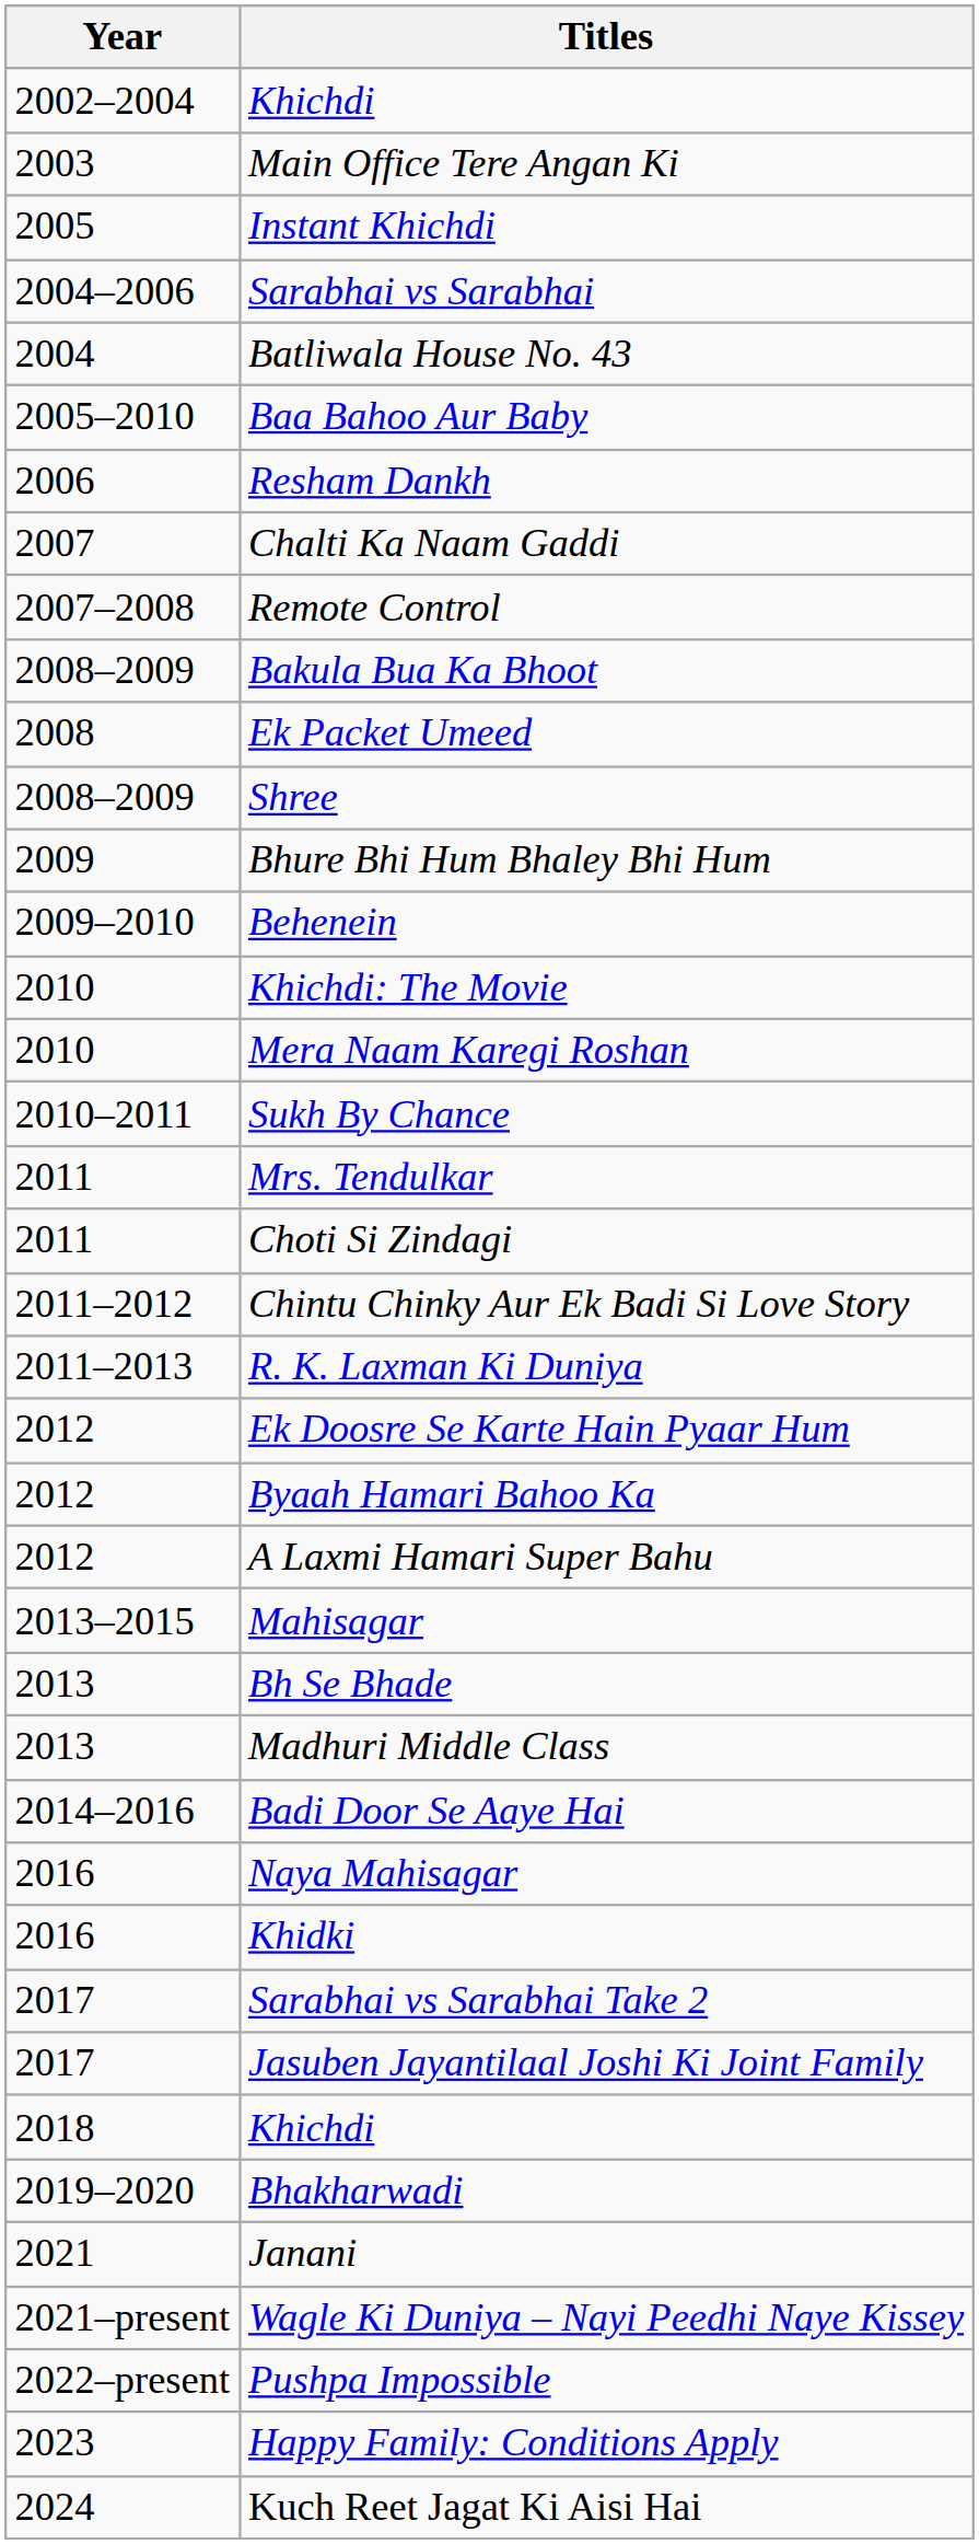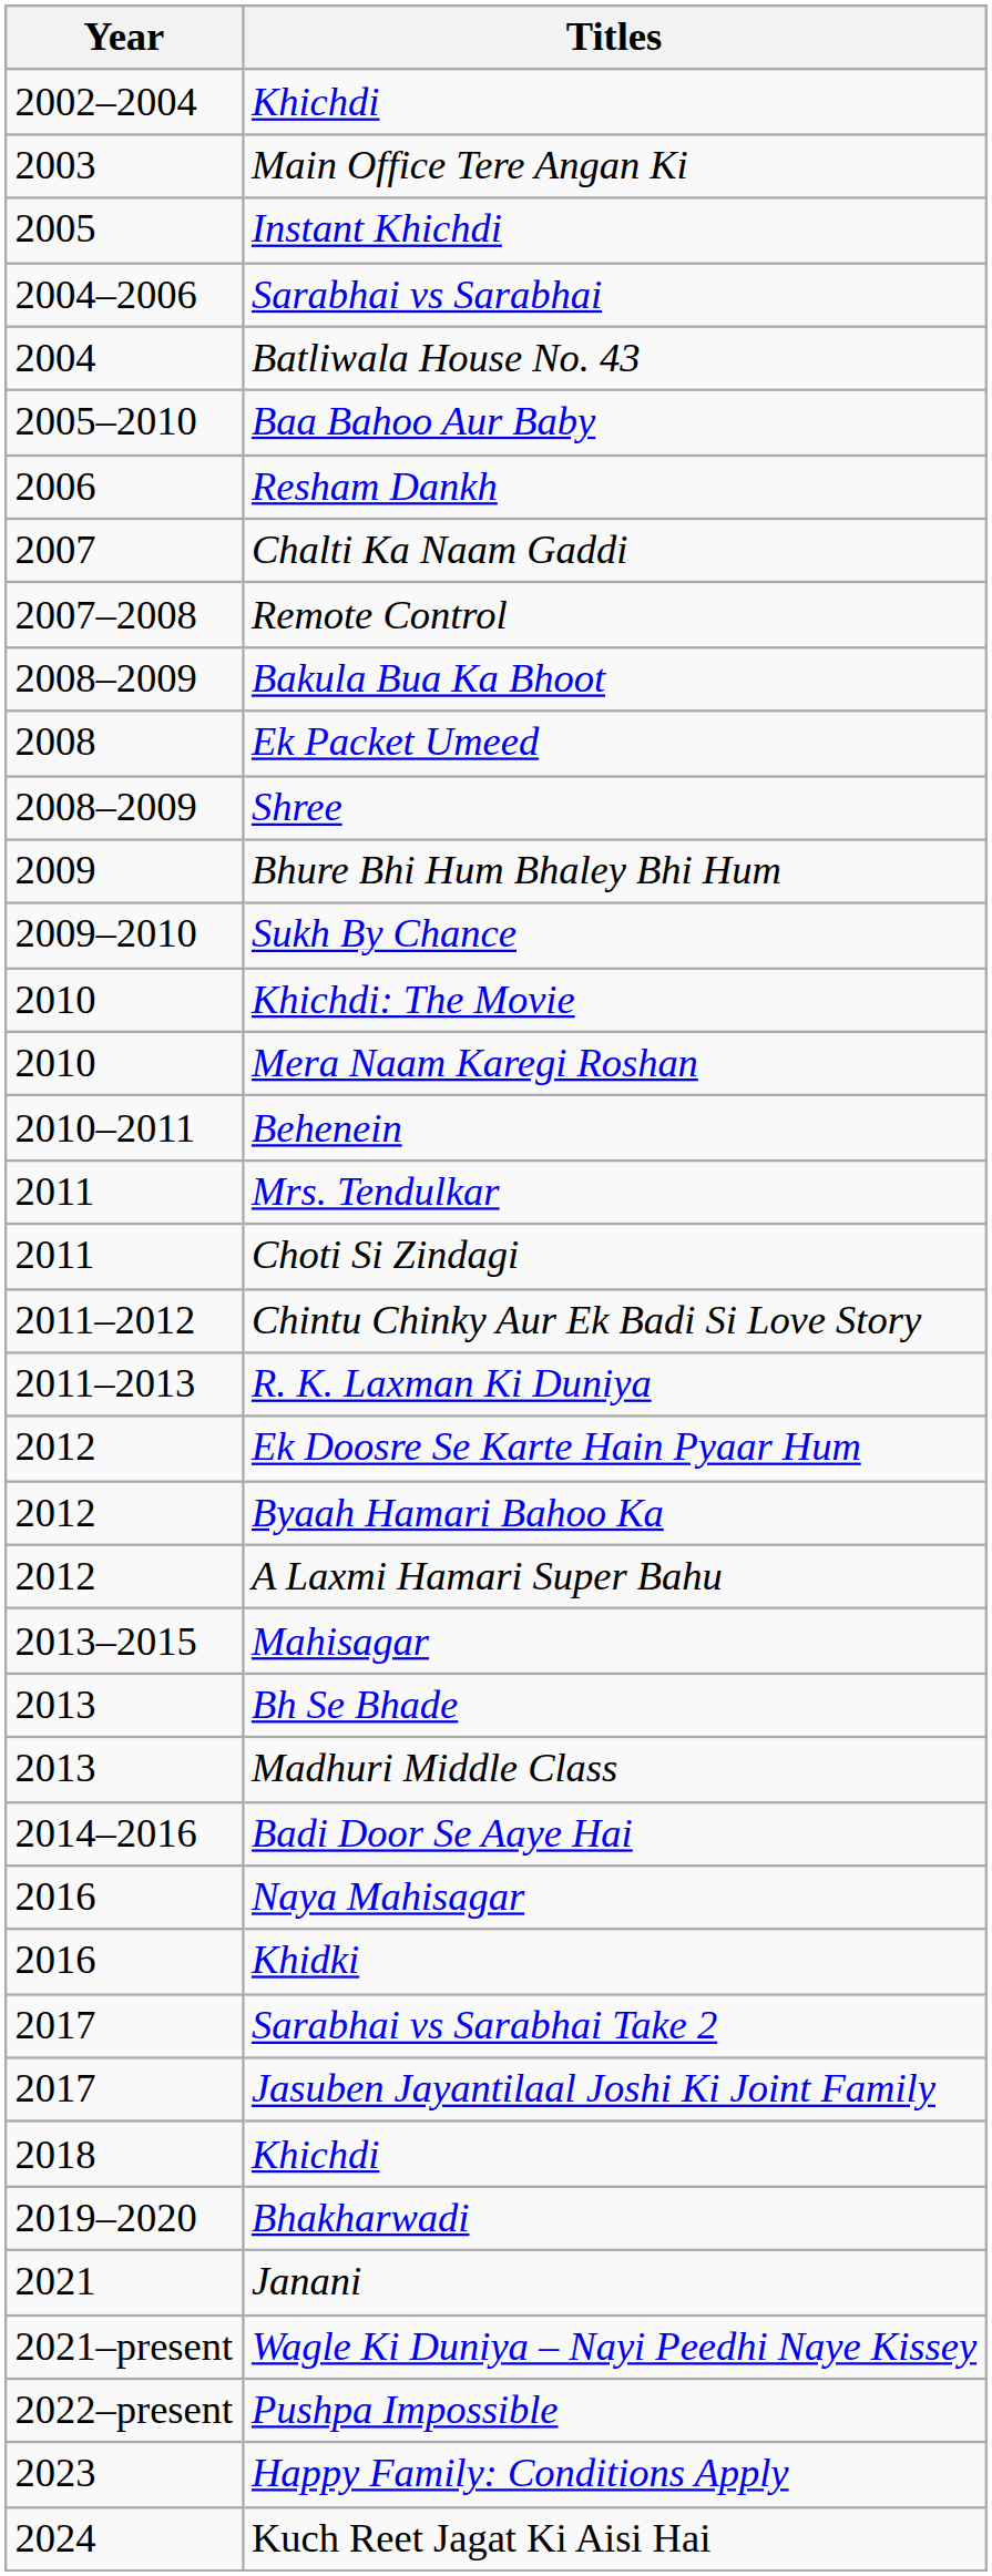row 15 | Titles: Behenein -> Sukh By Chance
row 18 | Titles: Sukh By Chance -> Behenein
